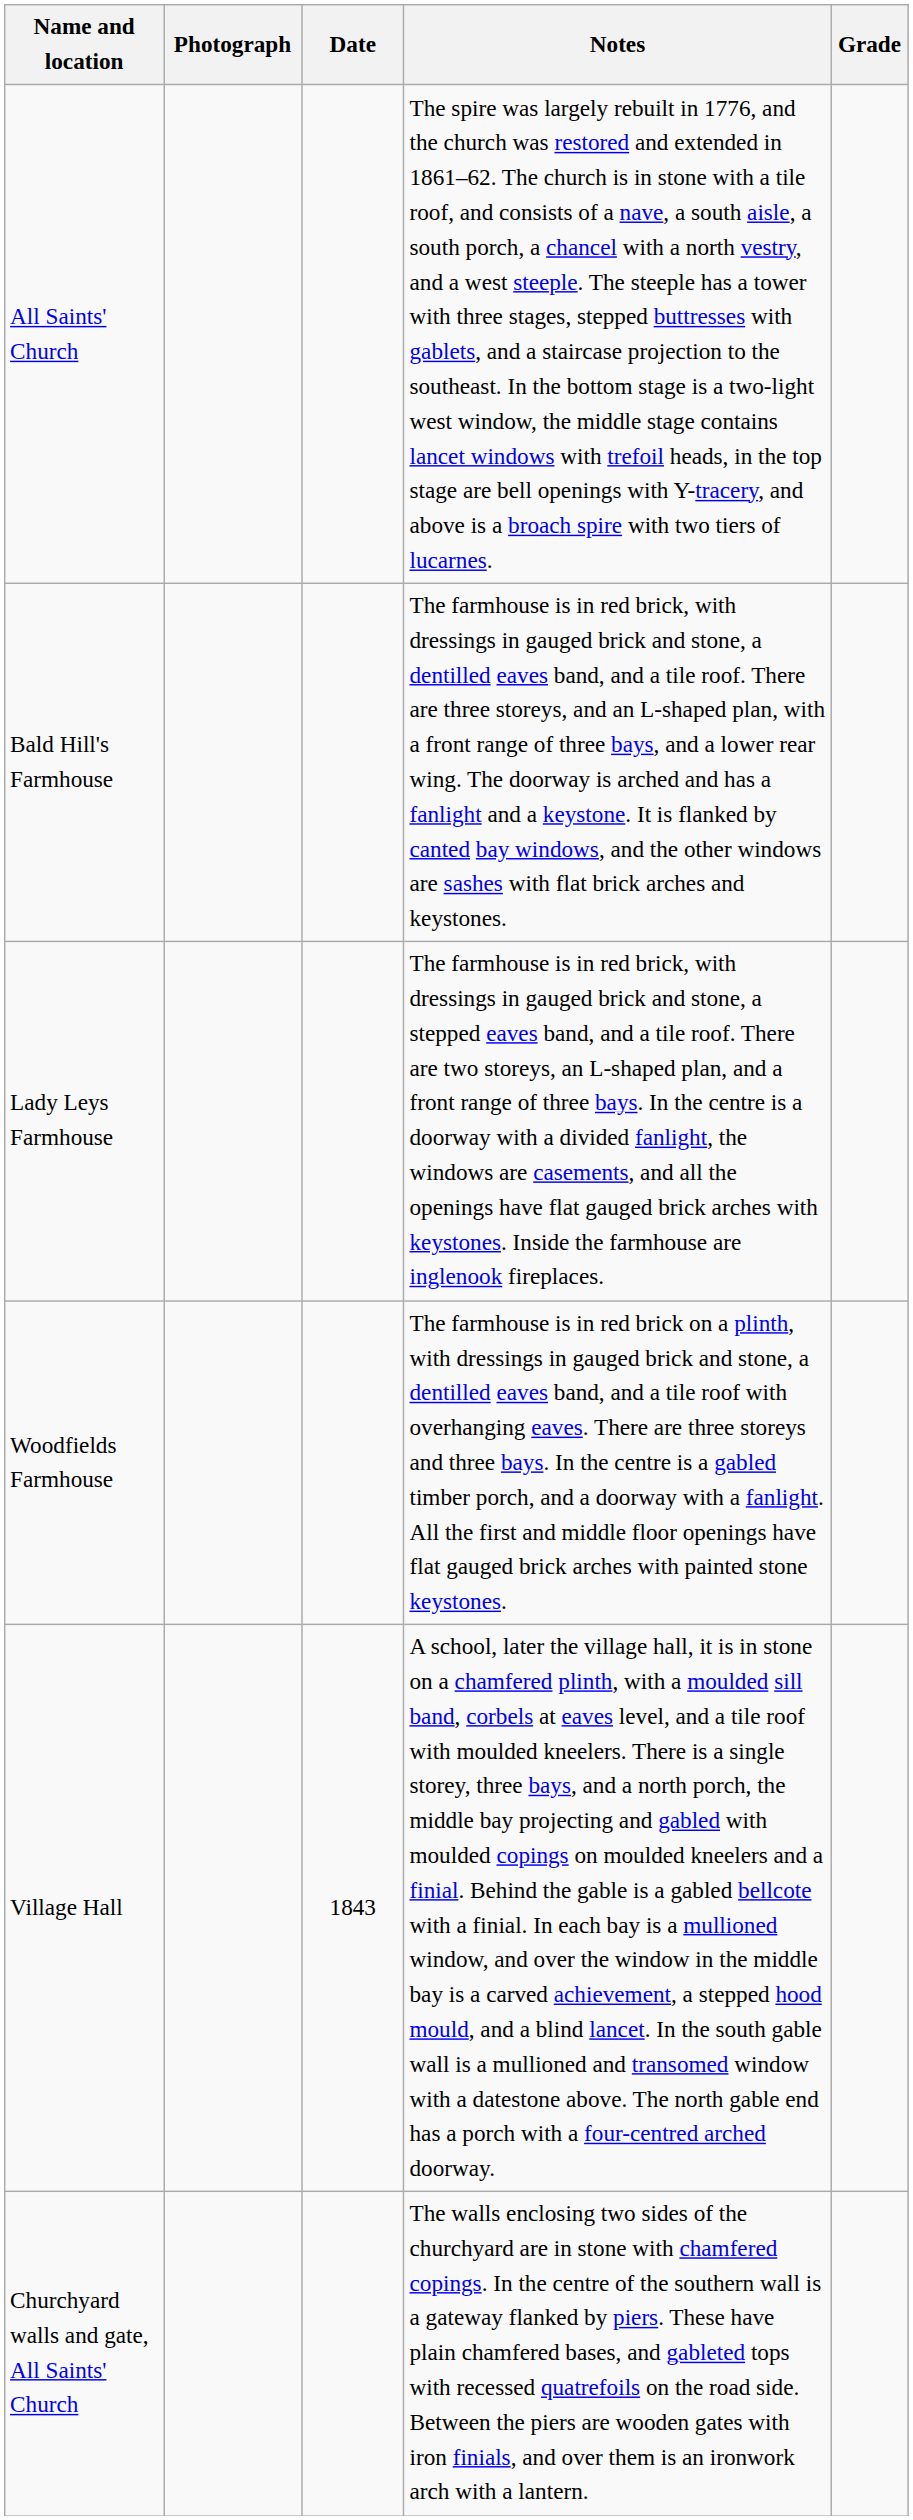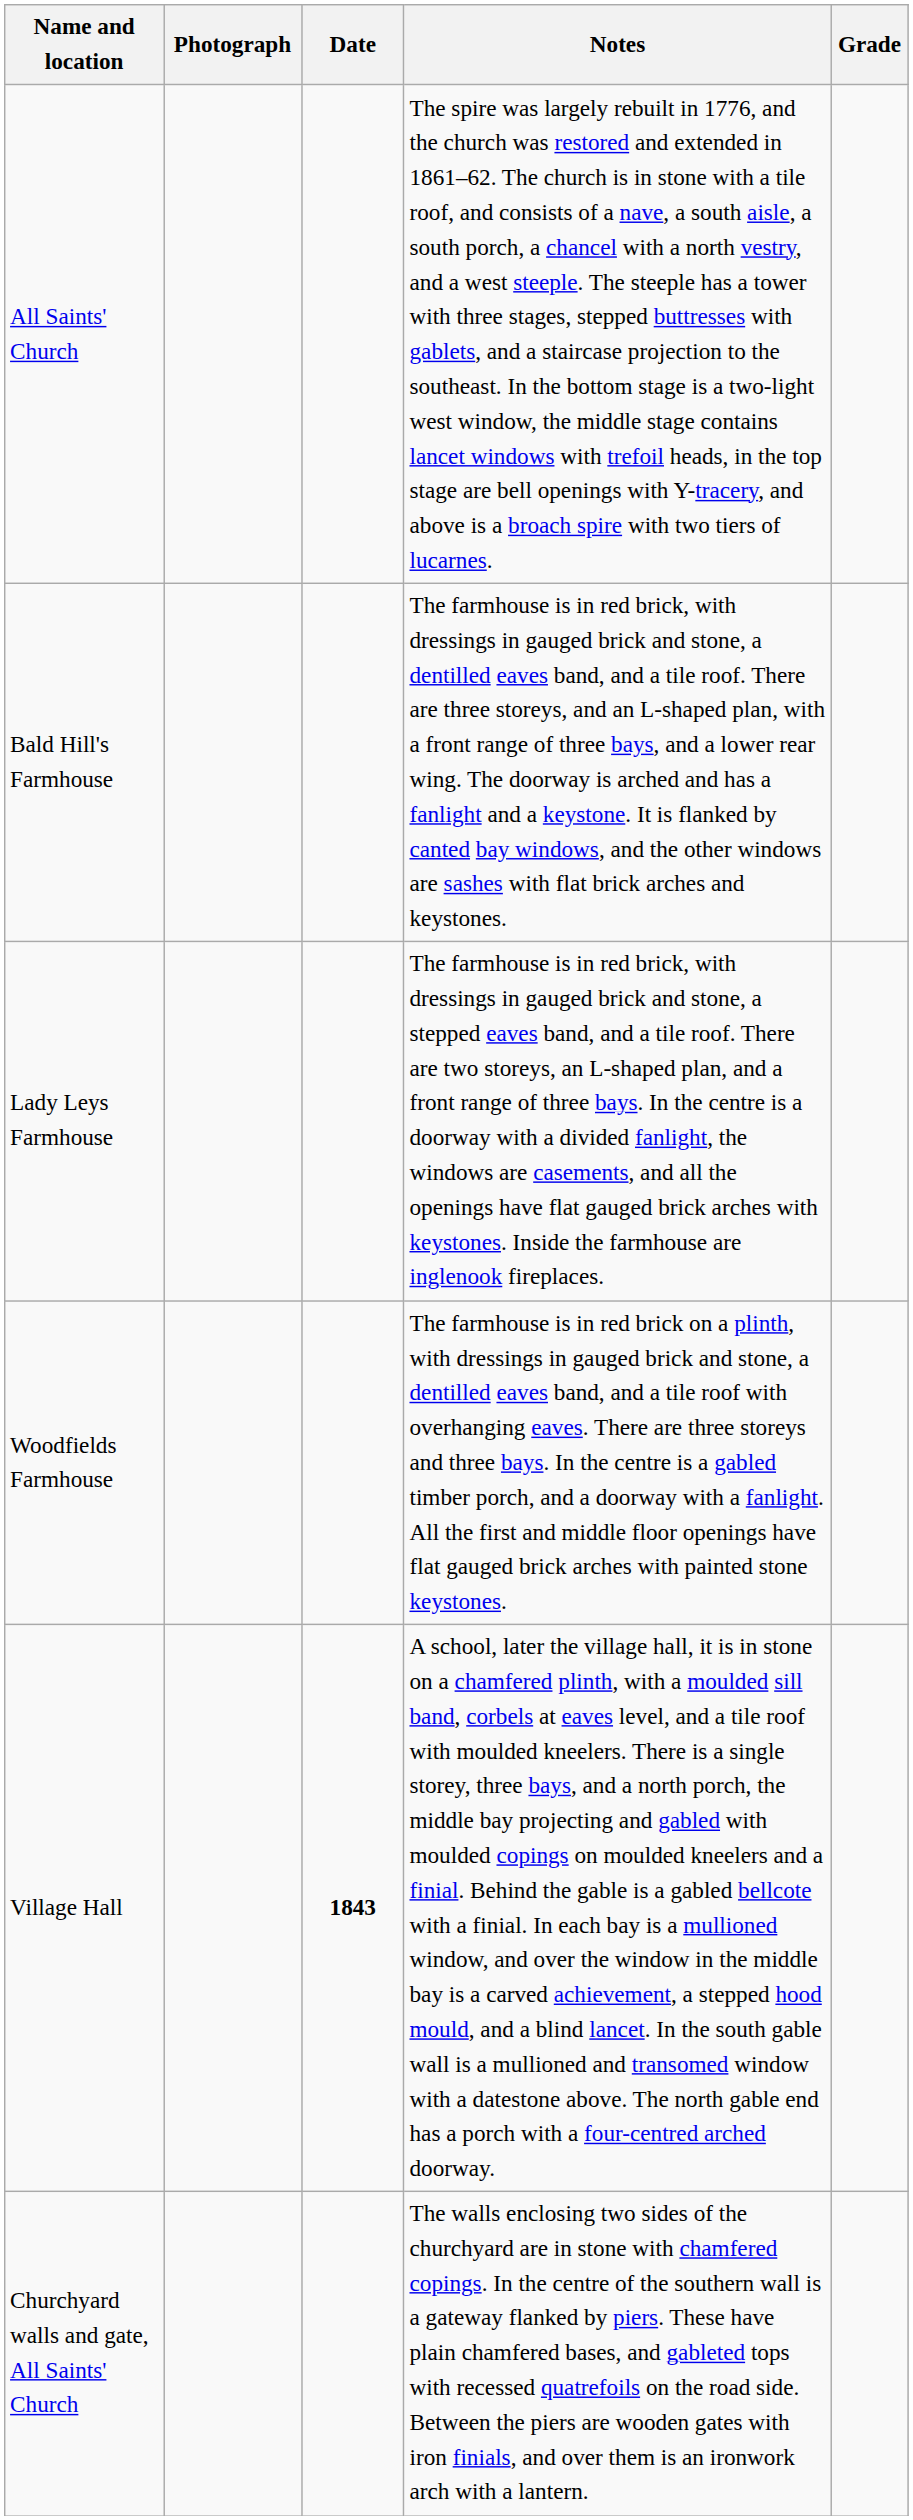Village Hall | Date: normal -> bold
